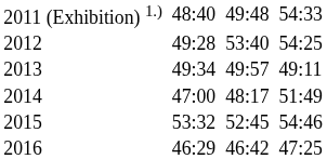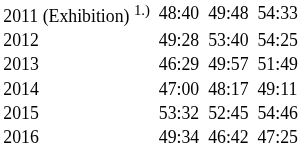2013 | column 2: 49:34 -> 46:29
2013 | column 4: 49:11 -> 51:49
2014 | column 4: 51:49 -> 49:11
2016 | column 2: 46:29 -> 49:34
